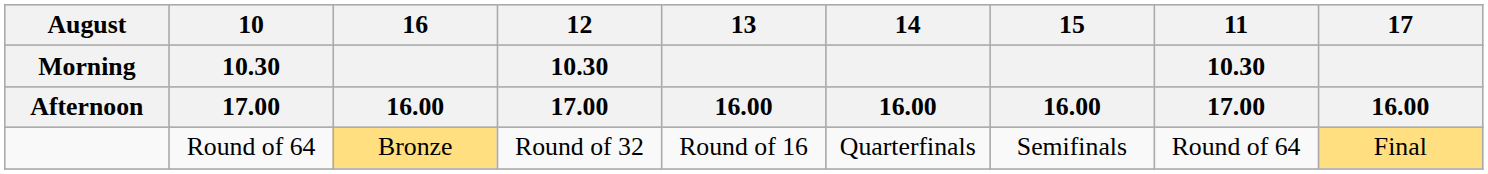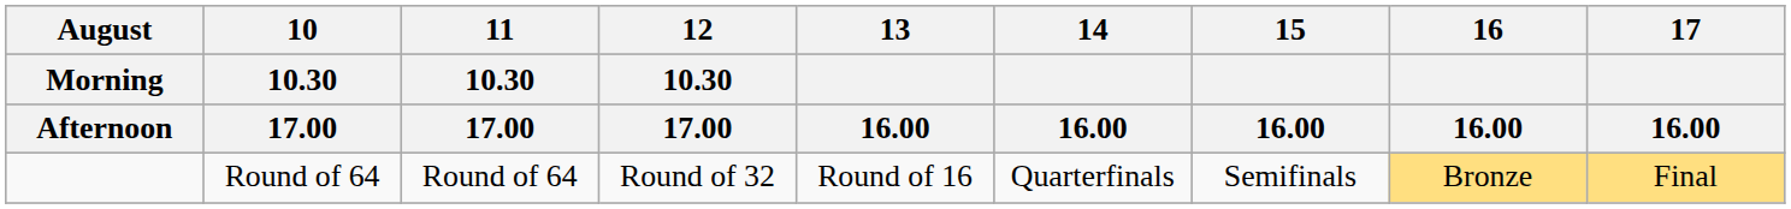columns swapped: 11 / 10.30 / 17.00 <-> 16 / 16.00
